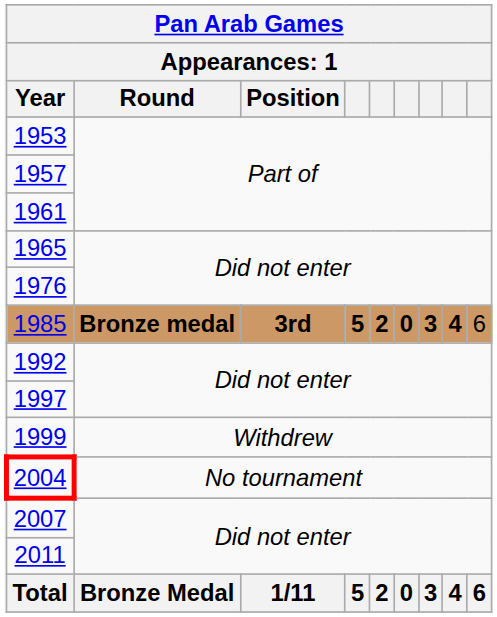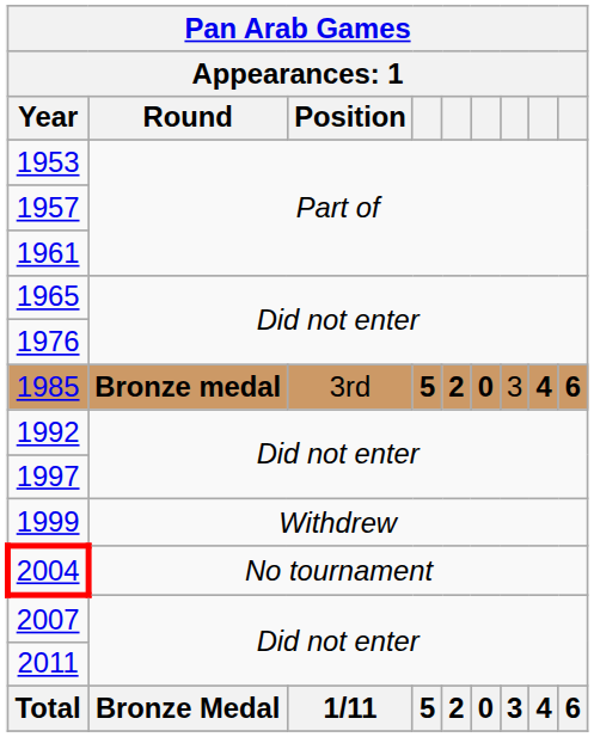1985 | Position: bold -> normal
1985 | column 7: bold -> normal
1985 | column 9: normal -> bold
